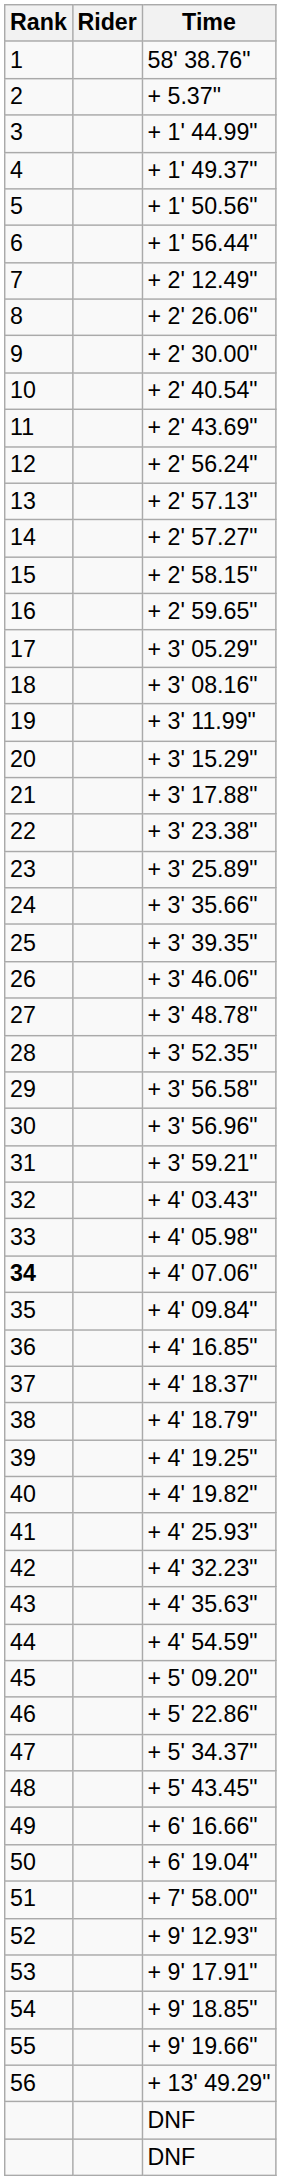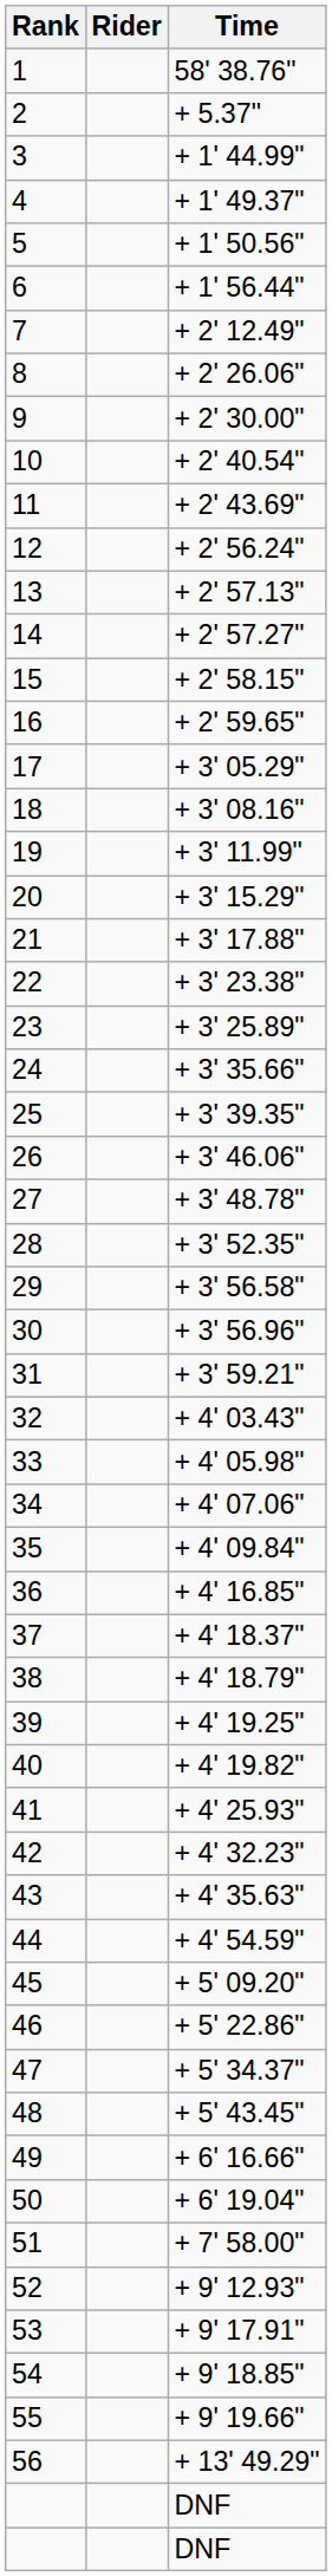34 | Rank: bold -> normal
